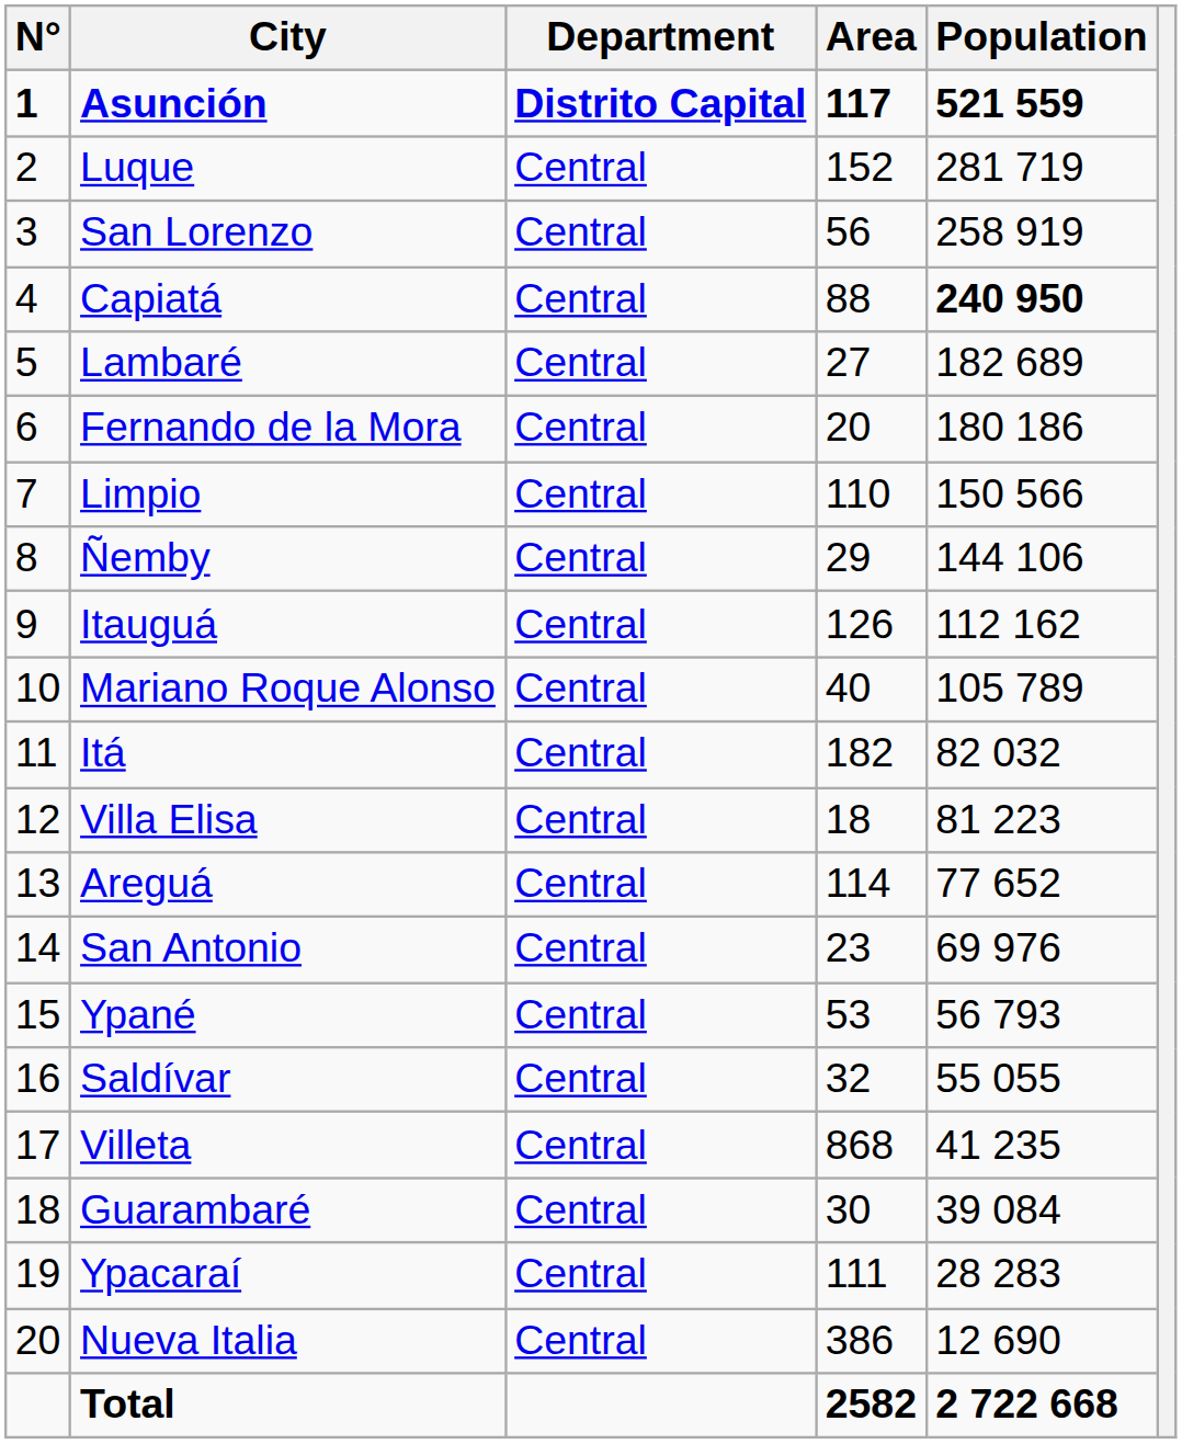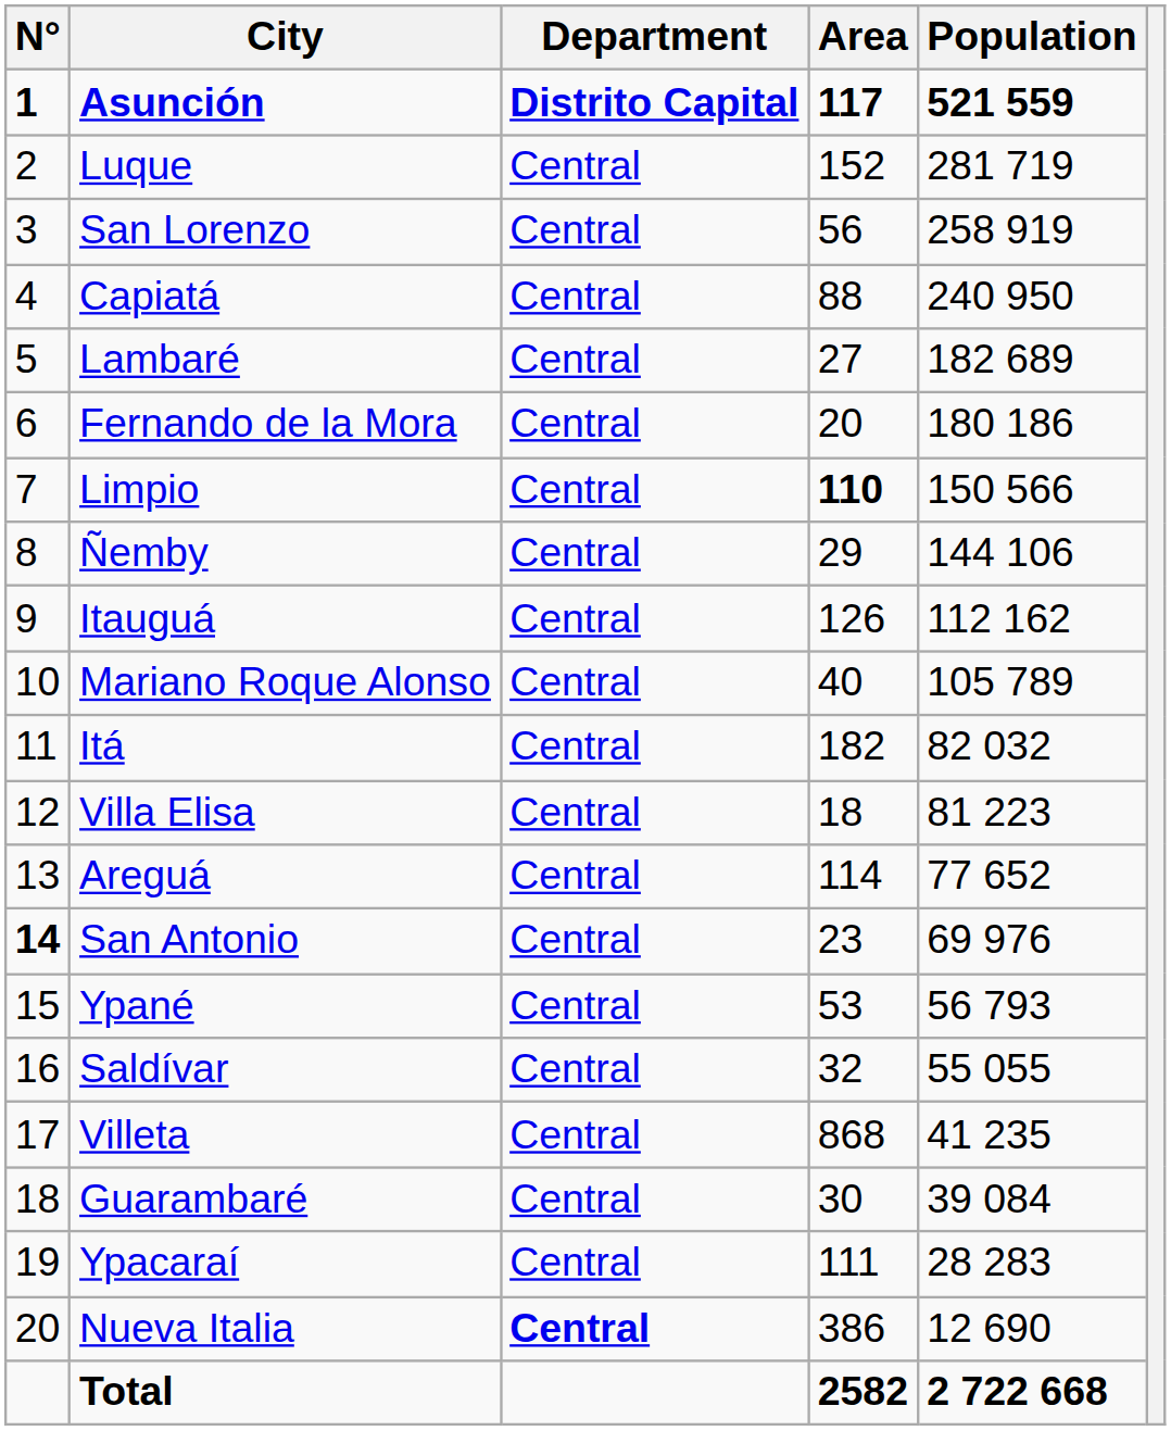Capiatá | Population: bold -> normal
Limpio | Area: normal -> bold
San Antonio | N°: normal -> bold
Nueva Italia | Department: normal -> bold
